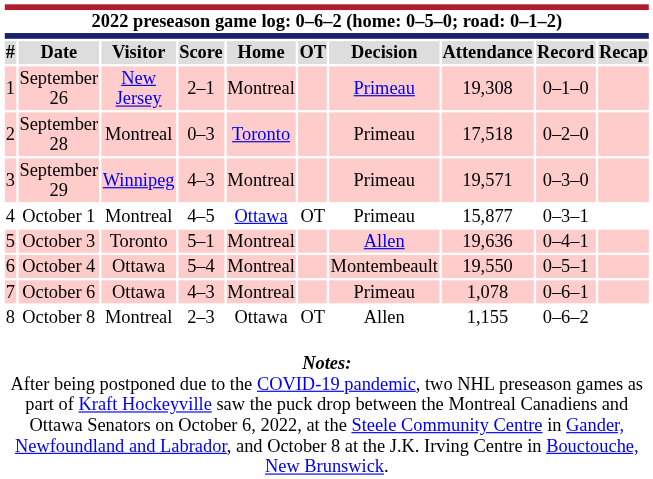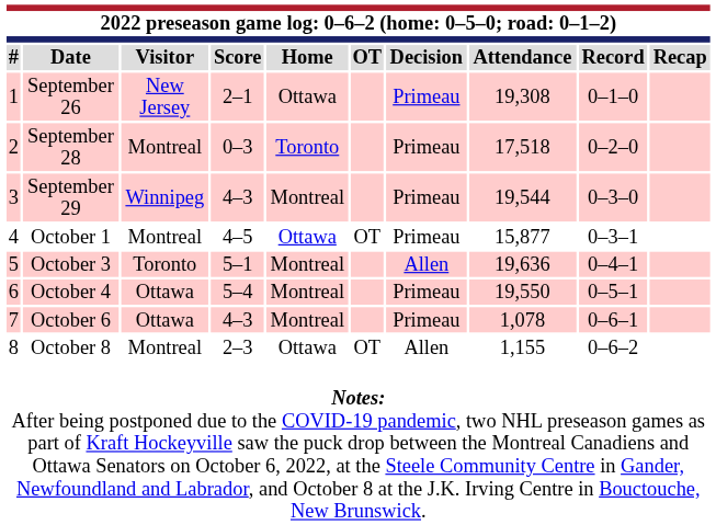September 26 | Home: Montreal -> Ottawa
September 29 | Attendance: 19,571 -> 19,544
October 4 | Decision: Montembeault -> Primeau
